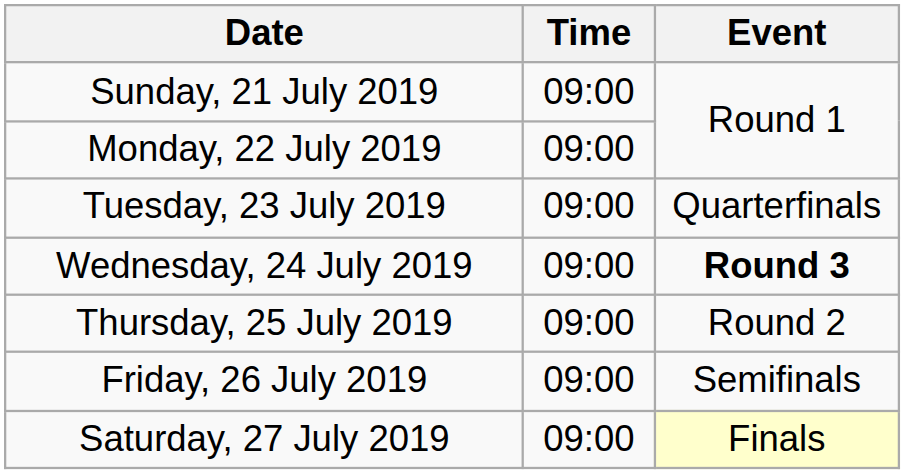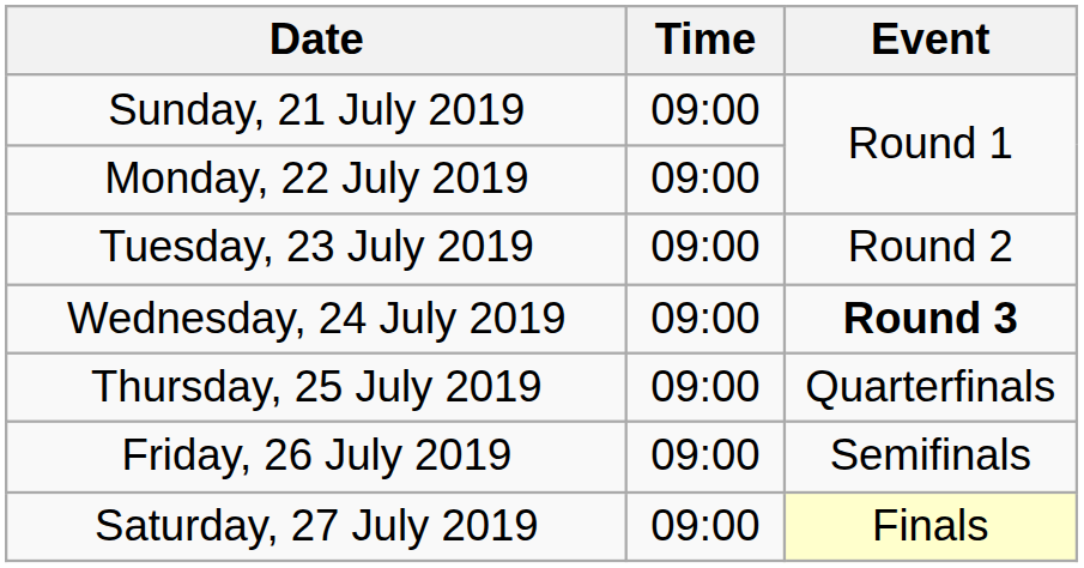Tuesday, 23 July 2019 | Event: Quarterfinals -> Round 2
Thursday, 25 July 2019 | Event: Round 2 -> Quarterfinals
